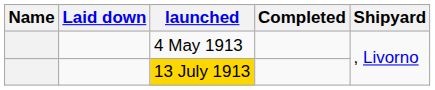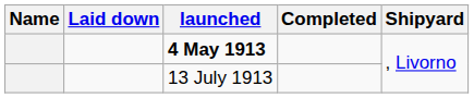4 May 1913 | launched: normal -> bold
13 July 1913 | launched: gold background -> no background
